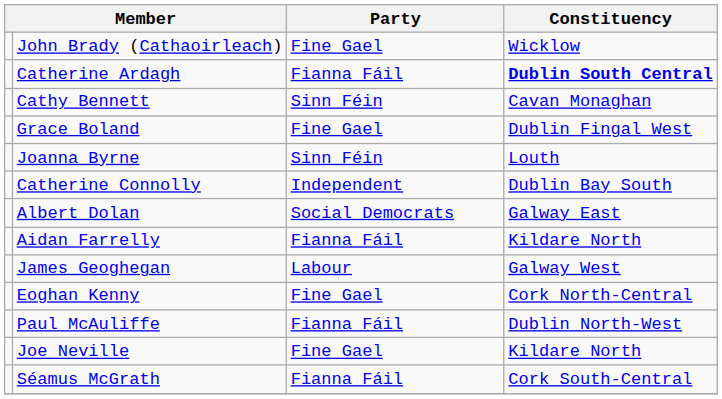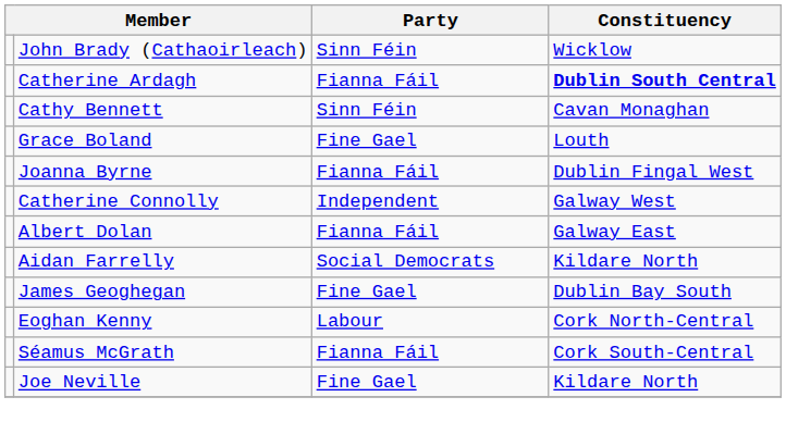John Brady (Cathaoirleach) | Party: Fine Gael -> Sinn Féin
Grace Boland | Constituency: Dublin Fingal West -> Louth
Joanna Byrne | Party: Sinn Féin -> Fianna Fáil
Joanna Byrne | Constituency: Louth -> Dublin Fingal West
Catherine Connolly | Constituency: Dublin Bay South -> Galway West
Albert Dolan | Party: Social Democrats -> Fianna Fáil
Aidan Farrelly | Party: Fianna Fáil -> Social Democrats
James Geoghegan | Party: Labour -> Fine Gael
James Geoghegan | Constituency: Galway West -> Dublin Bay South
Eoghan Kenny | Party: Fine Gael -> Labour
- row: Paul McAuliffe | Fianna Fáil | Dublin North-West
rows swapped: Séamus McGrath <-> Joe Neville
